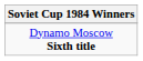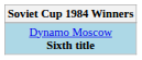row 2 | column 1: no background -> lightblue background
